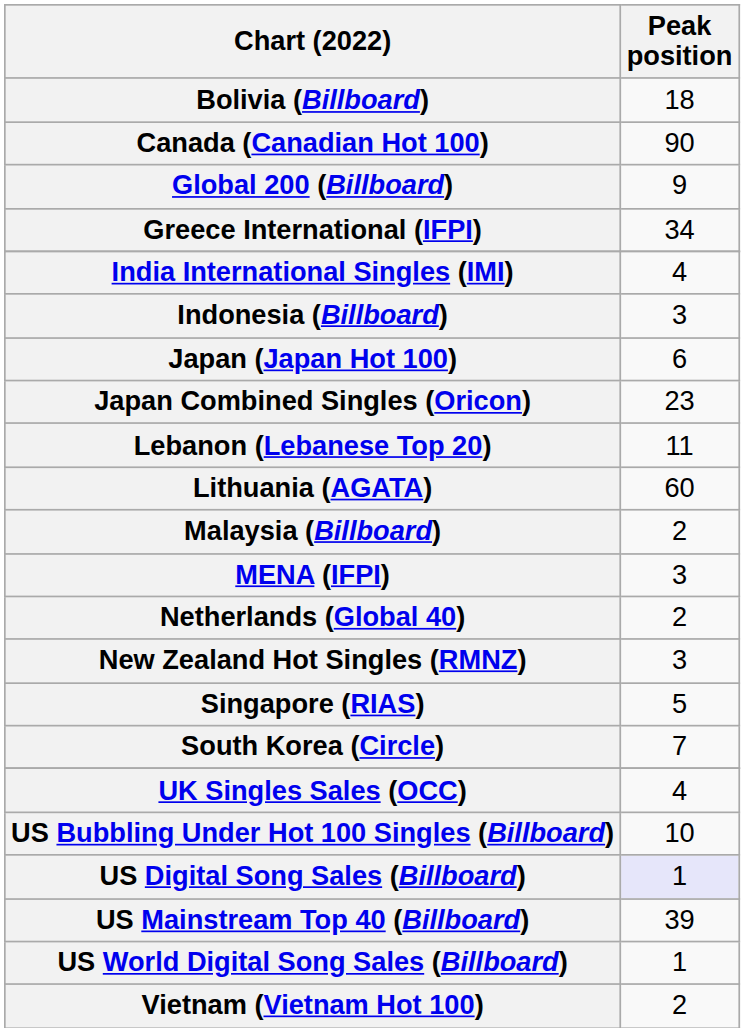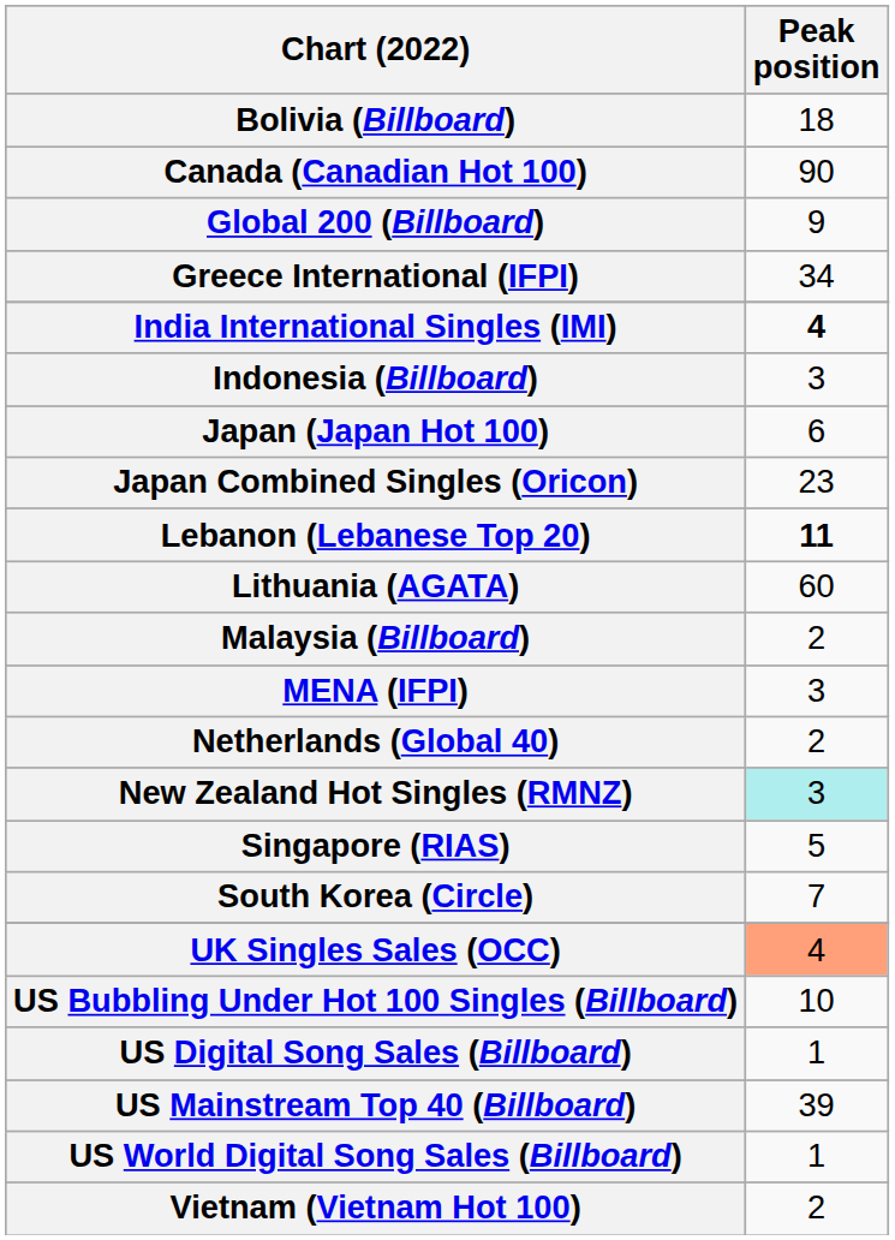India International Singles (IMI) | Peak position: normal -> bold
Lebanon (Lebanese Top 20) | Peak position: normal -> bold
New Zealand Hot Singles (RMNZ) | Peak position: no background -> paleturquoise background
UK Singles Sales (OCC) | Peak position: no background -> lightsalmon background
US Digital Song Sales (Billboard) | Peak position: lavender background -> no background
